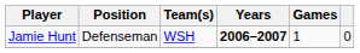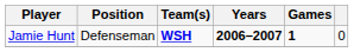Jamie Hunt | Team(s): normal -> bold
Jamie Hunt | Games: normal -> bold
